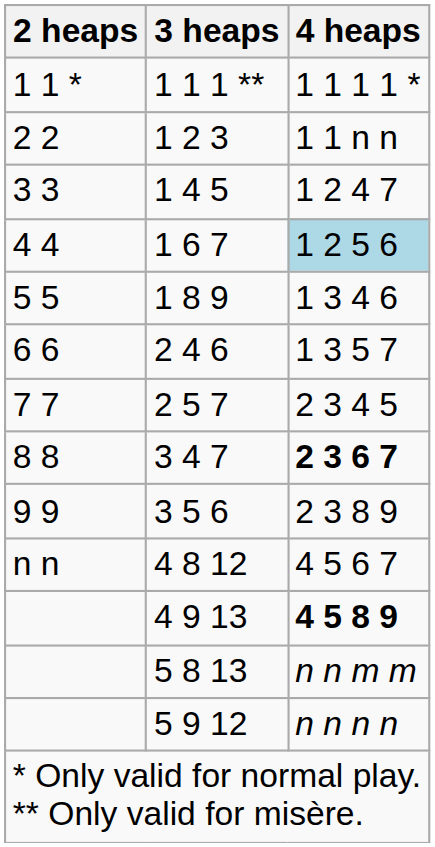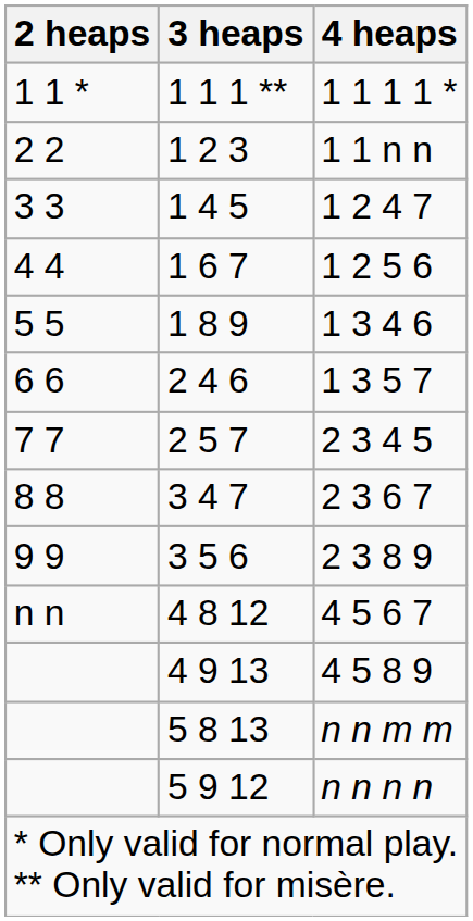1 6 7 | 4 heaps: lightblue background -> no background
3 4 7 | 4 heaps: bold -> normal
4 9 13 | 4 heaps: bold -> normal
